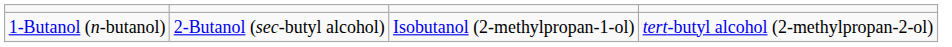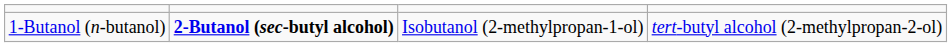1-Butanol (n-butanol) | column 2: normal -> bold
